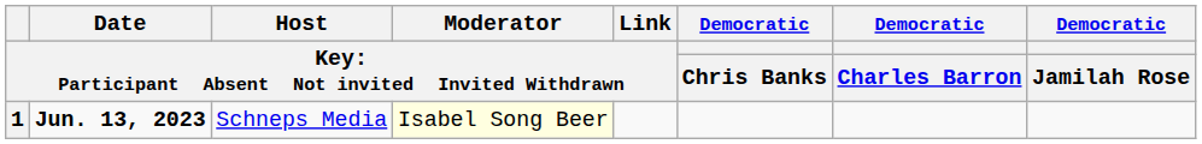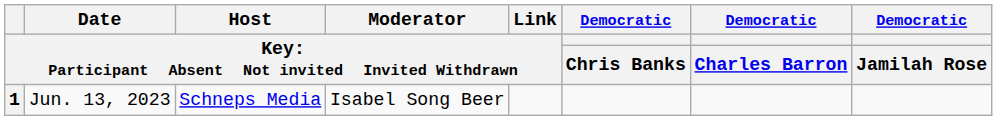1 | column 2: bold -> normal
1 | column 4: lightyellow background -> no background
